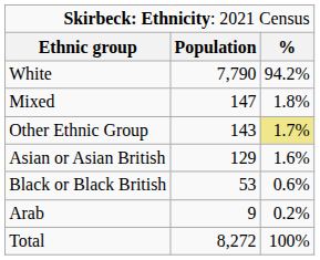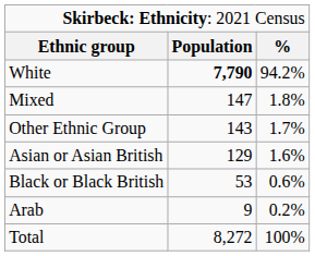White | column 2: normal -> bold
Other Ethnic Group | column 3: khaki background -> no background
